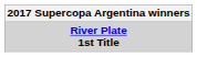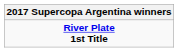row 2 | column 1: lightgrey background -> no background
